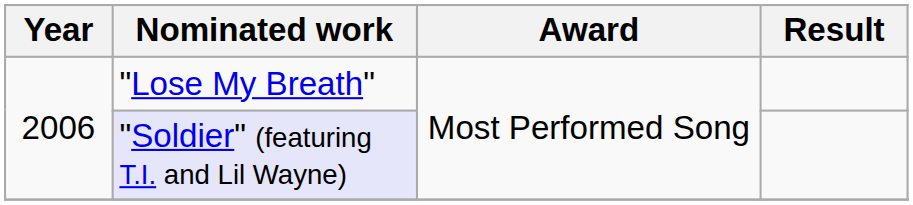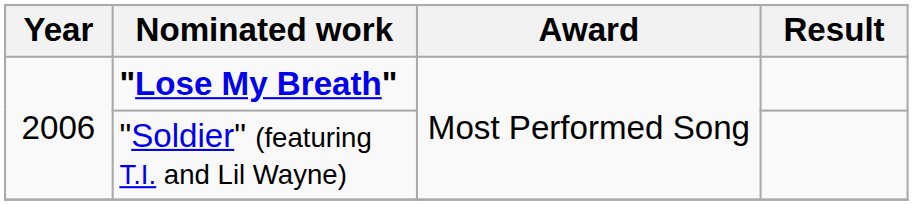"Lose My Breath" | Nominated work: normal -> bold
"Soldier" (featuring T.I. and Lil Wayne) | Nominated work: lavender background -> no background
